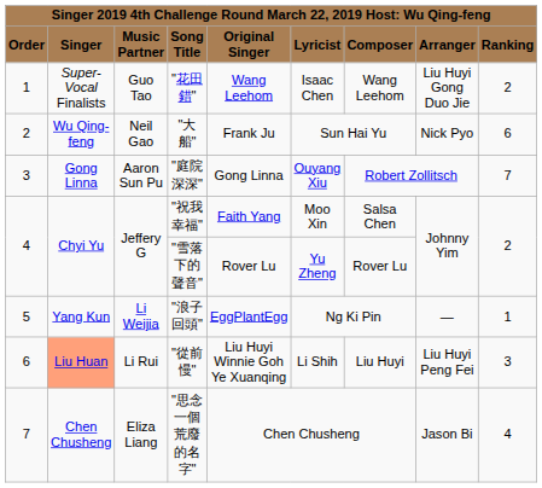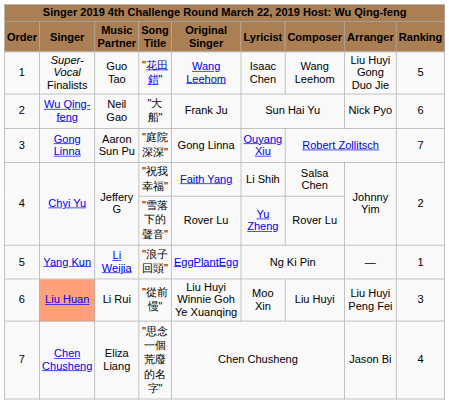"花田錯" | column 9: 2 -> 5
"祝我幸福" | column 6: Moo Xin -> Li Shih
"從前慢" | column 6: Li Shih -> Moo Xin
